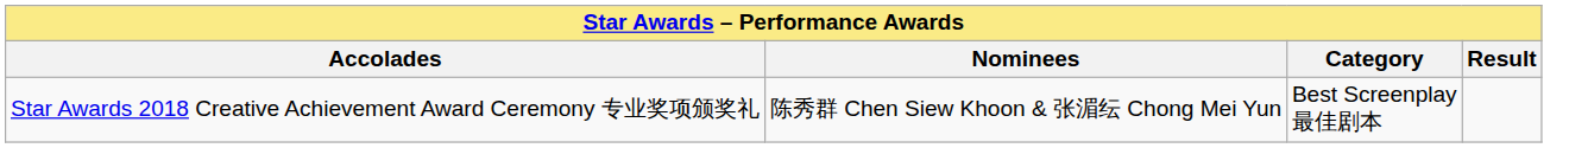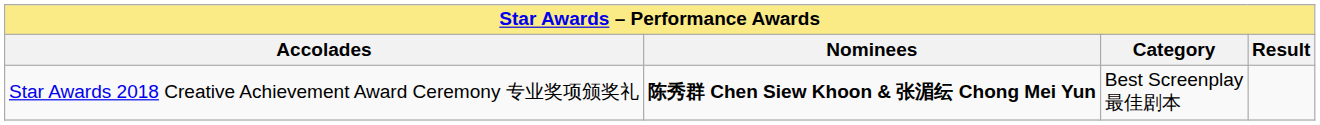Star Awards 2018 Creative Achievement Award Ceremony 专业奖项颁奖礼 | Nominees: normal -> bold
